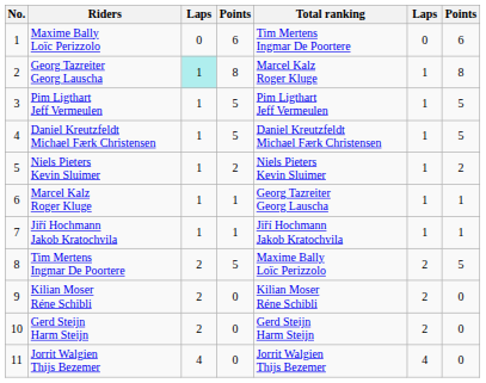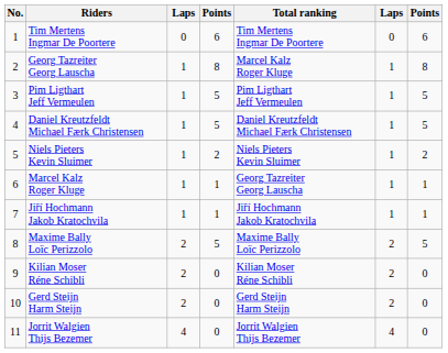row 2 | Riders: Maxime Bally Loïc Perizzolo -> Tim Mertens Ingmar De Poortere
row 3 | column 3: paleturquoise background -> no background
row 9 | Riders: Tim Mertens Ingmar De Poortere -> Maxime Bally Loïc Perizzolo
